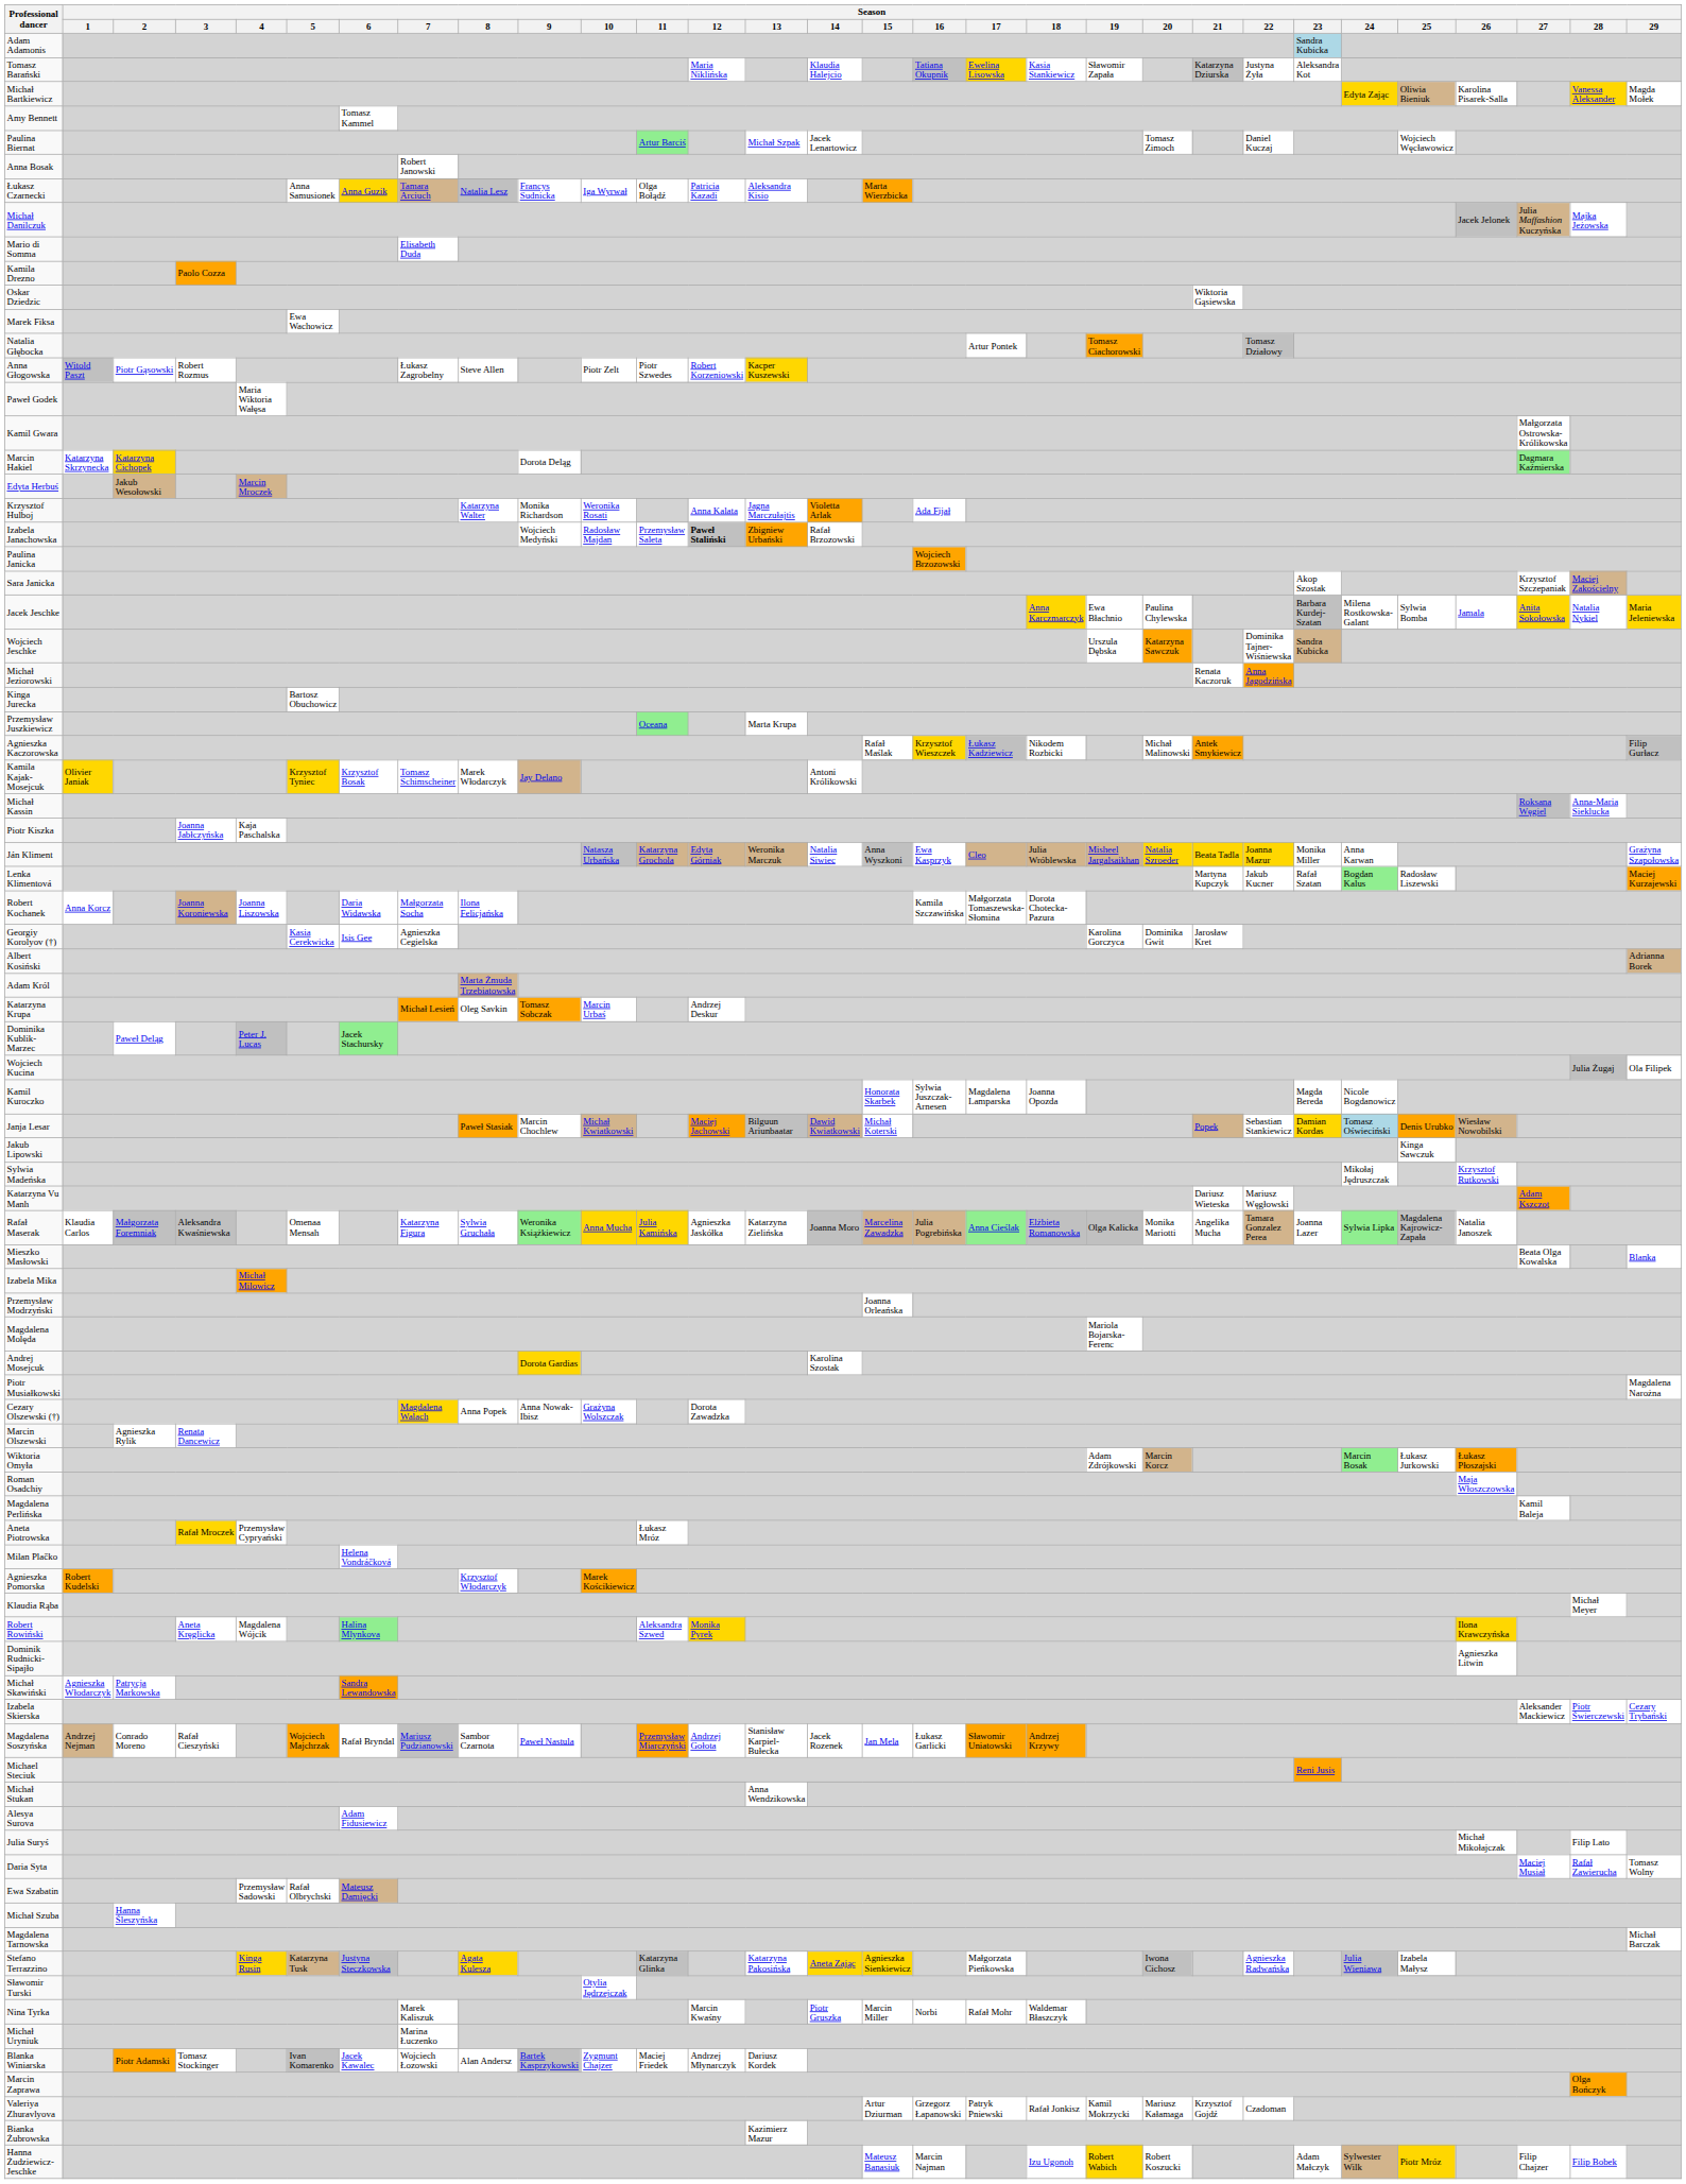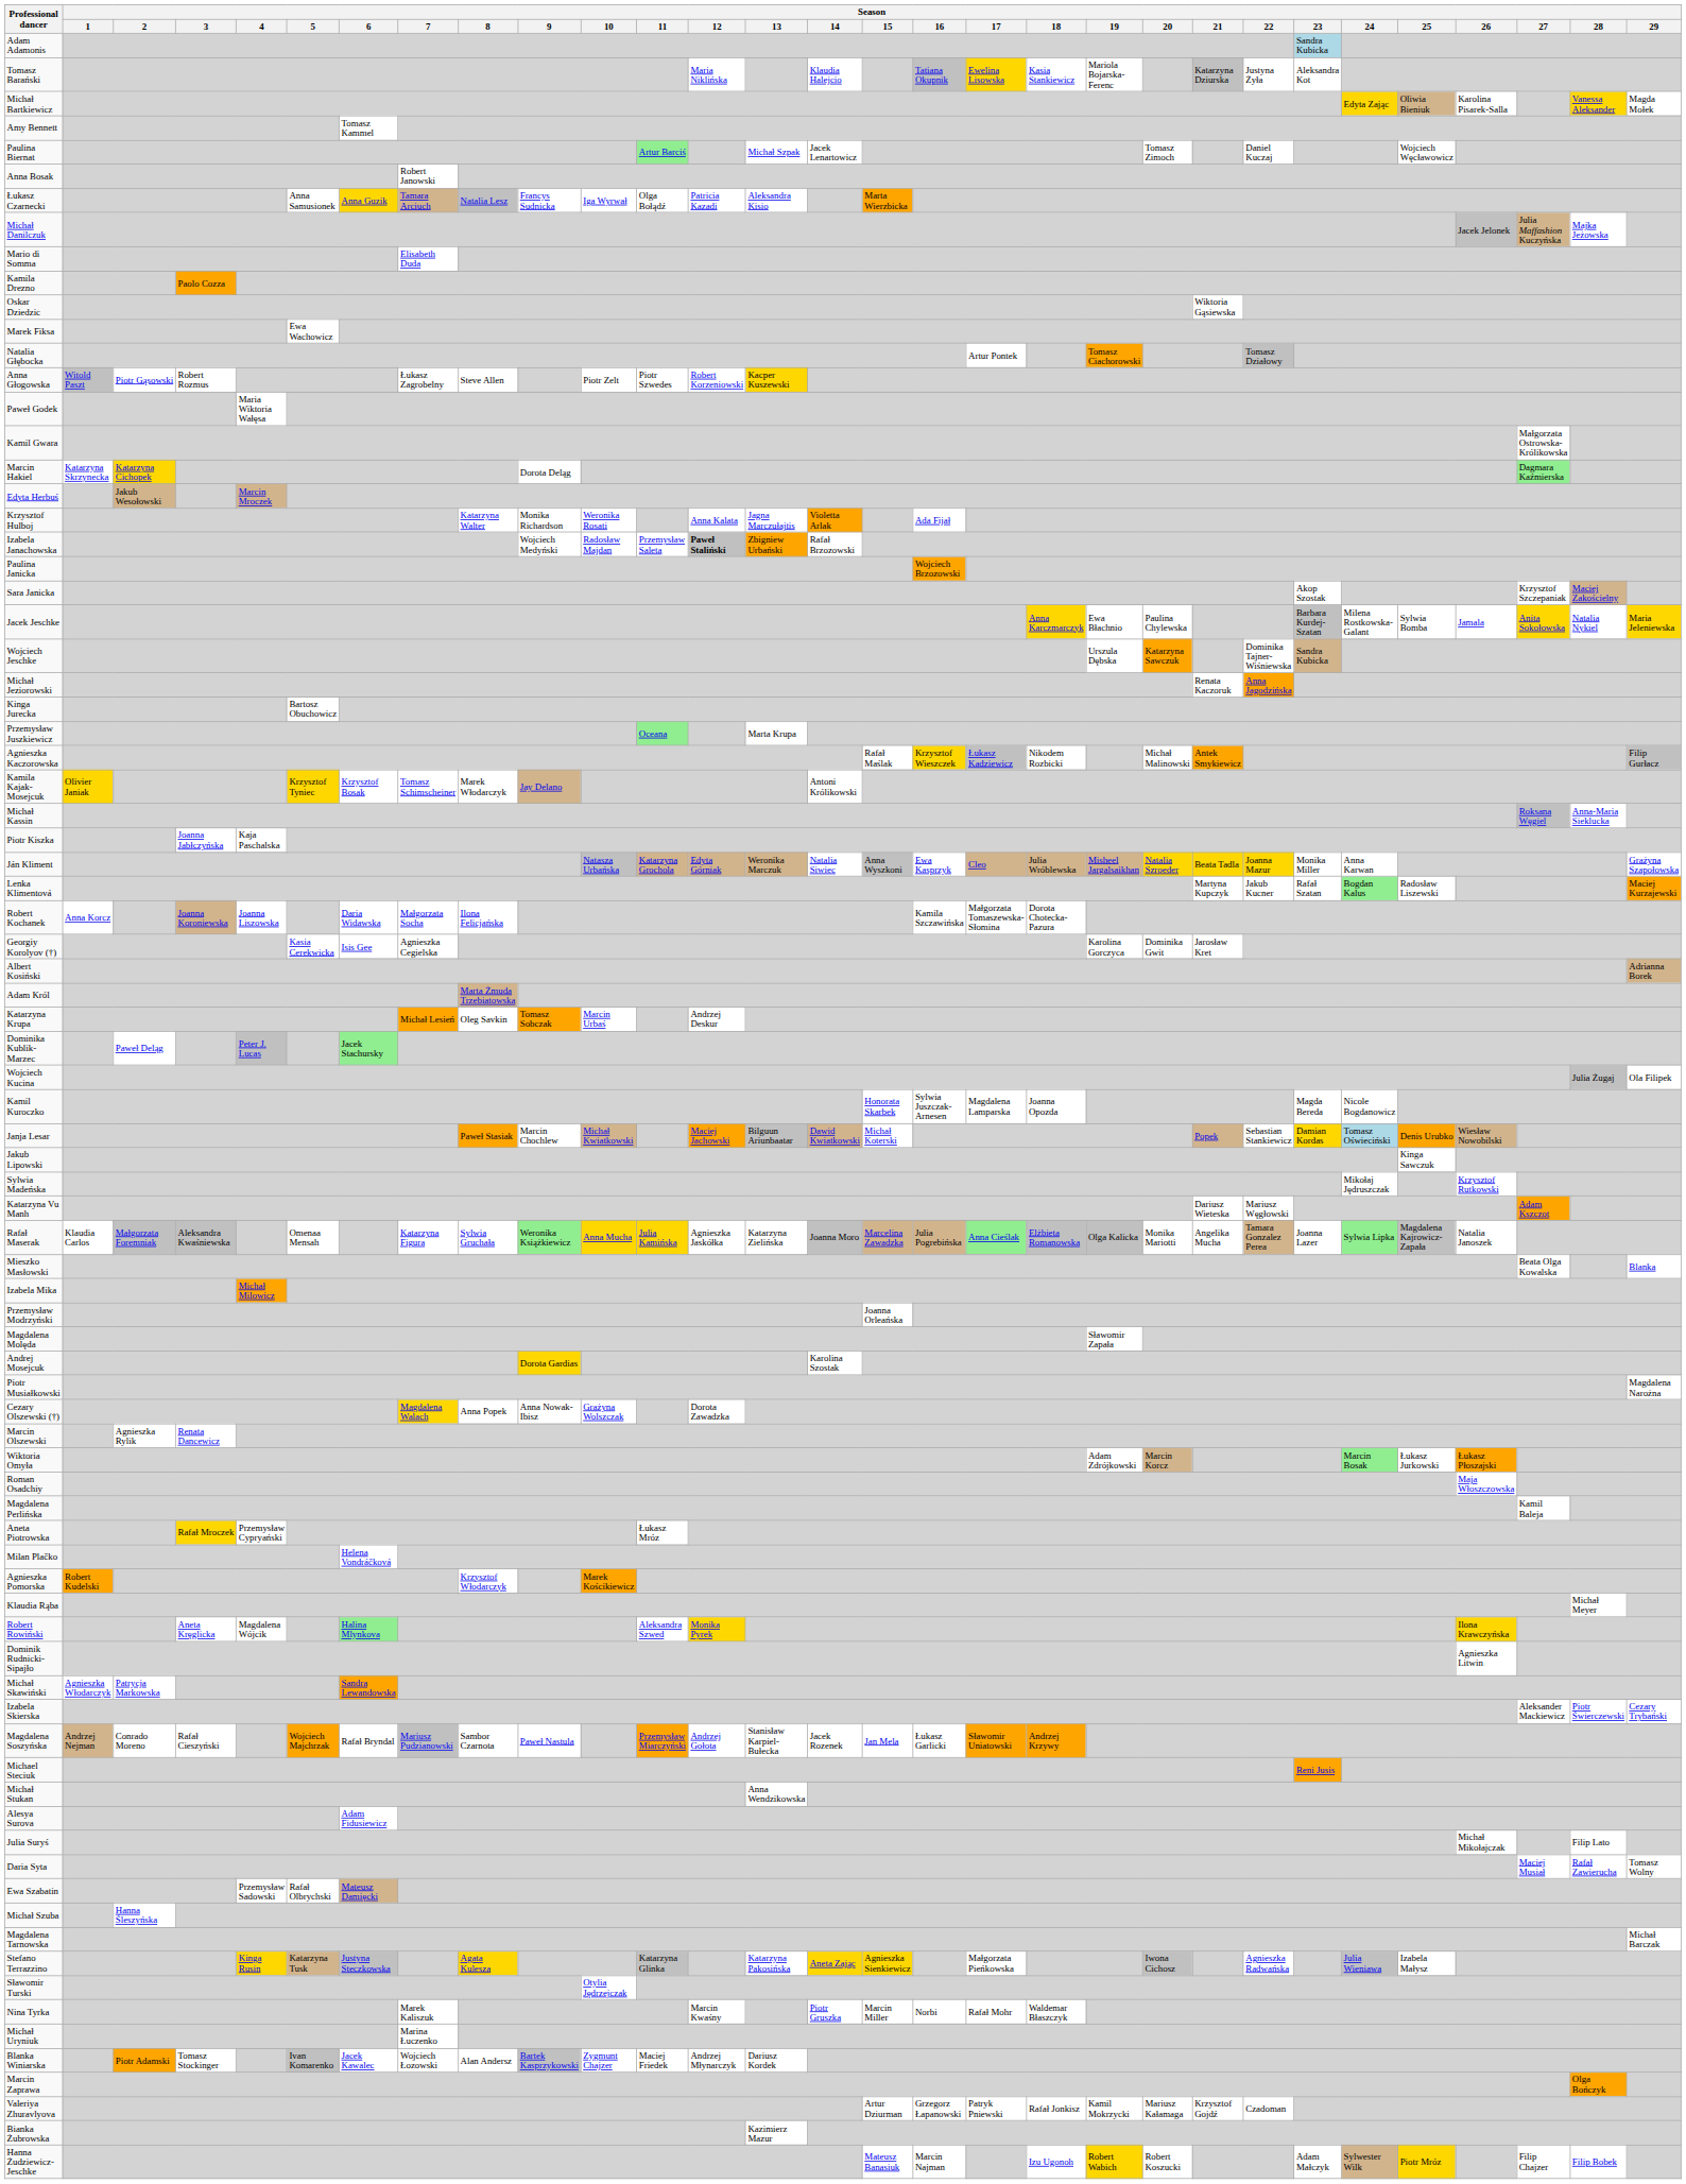Tomasz Barański | Season / 19: Sławomir Zapała -> Mariola Bojarska-Ferenc
Magdalena Molęda | Season / 19: Mariola Bojarska-Ferenc -> Sławomir Zapała
